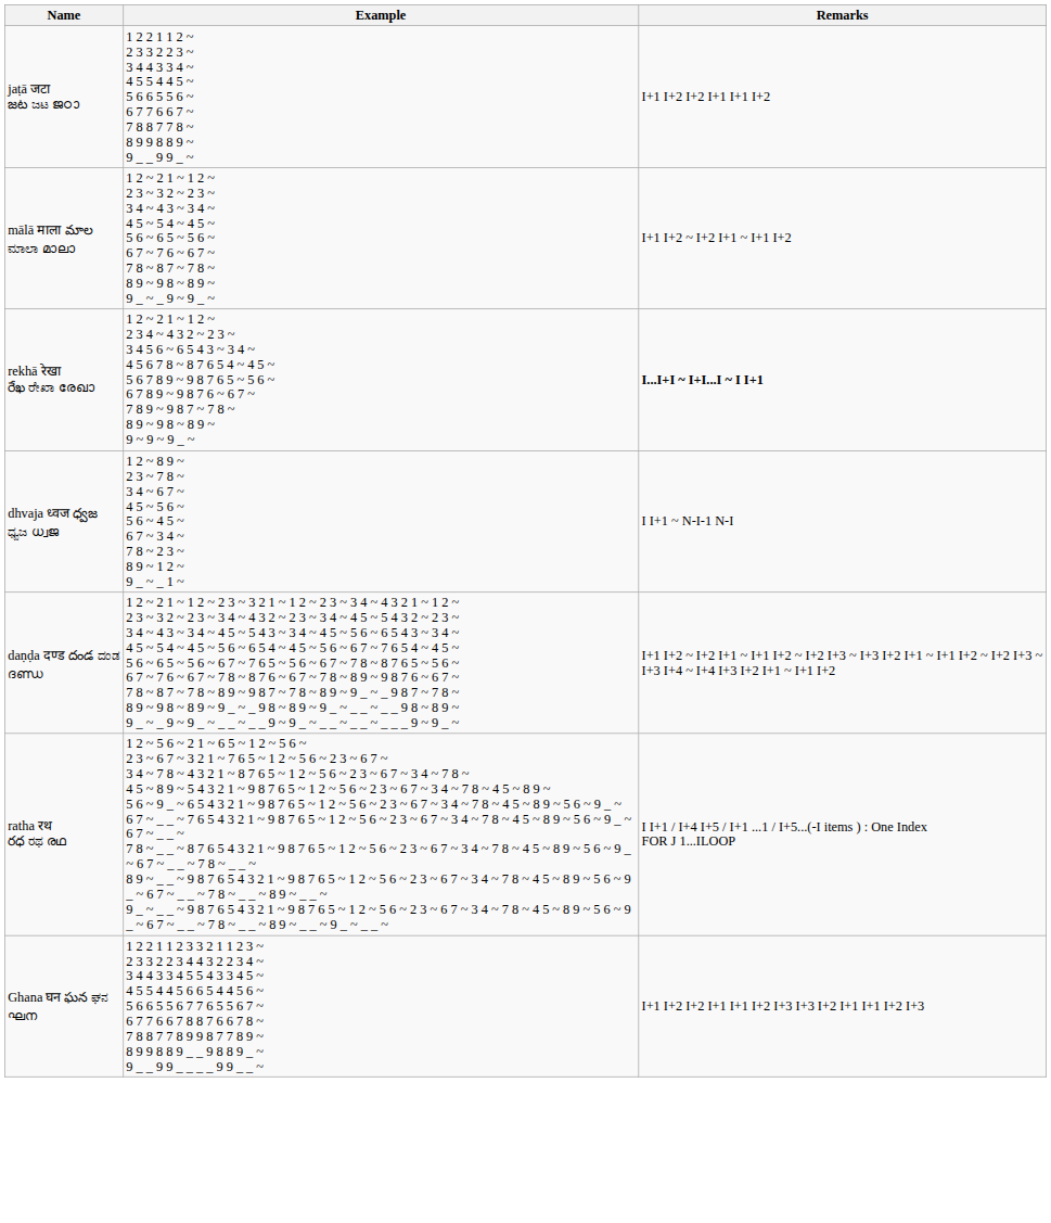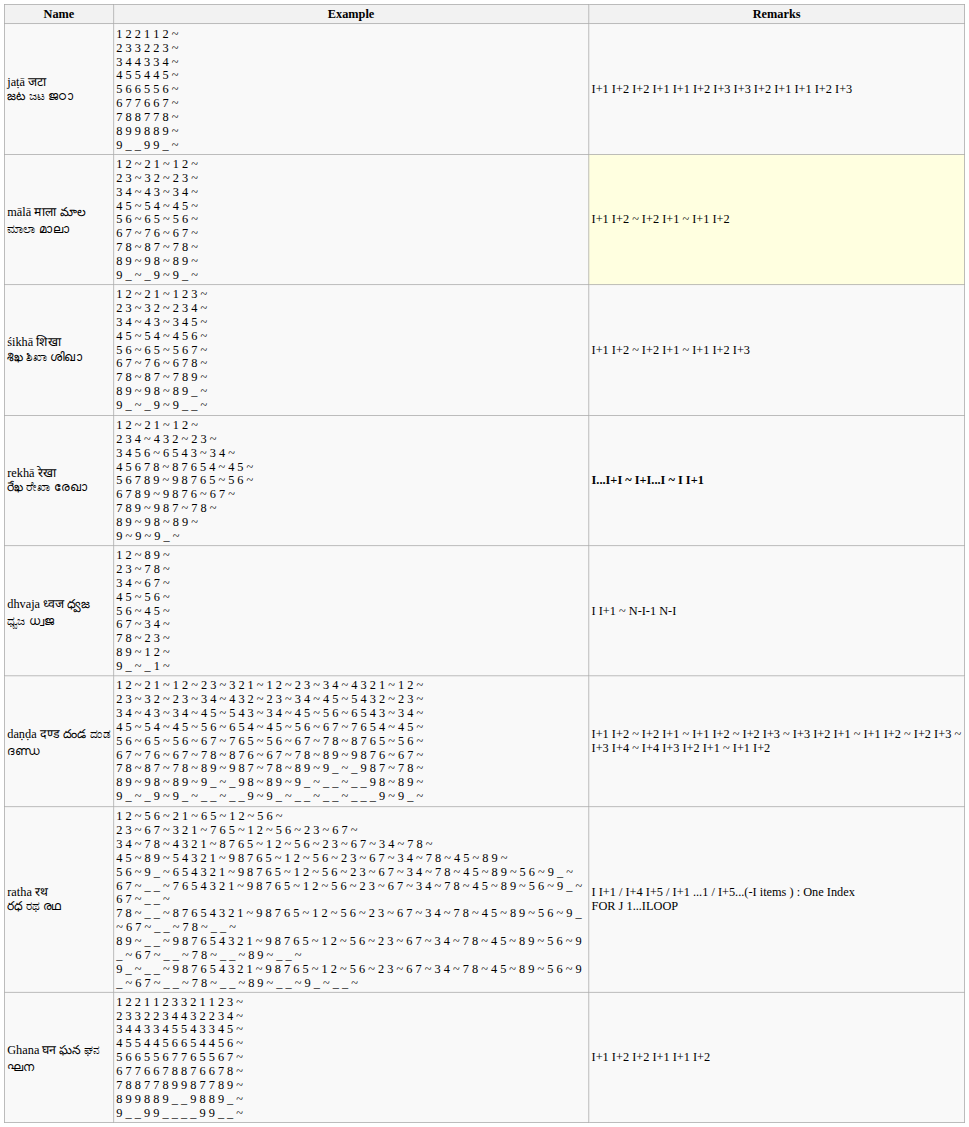jaṭā जटा జట ಜಟ ജഠാ | Remarks: I+1 I+2 I+2 I+1 I+1 I+2 -> I+1 I+2 I+2 I+1 I+1 I+2 I+3 I+3 I+2 I+1 I+1 I+2 I+3
mālā माला మాల ಮಾಲಾ മാലാ | Remarks: no background -> lightyellow background
+ row: śikhā शिखा శిఖ ಶಿಖಾ ശിഖാ | 1 2 ~ 2 1 ~ 1 2 3 ~ 2 3 ~ 3 2 ~ 2 3 4 ~ 3 4 ~ 4 3 ~ 3 4 5 ~ 4 5 ~ 5 4 ~ 4 5 6 ~ 5 6 ~ 6 5 ~ 5 6 7 ~ 6 7 ~ 7 6 ~ 6 7 8 ~ 7 8 ~ 8 7 ~ 7 8 9 ~ 8 9 ~ 9 8 ~ 8 9 _ ~ 9 _ ~ _ 9 ~ 9 _ _ ~ | I+1 I+2 ~ I+2 I+1 ~ I+1 I+2 I+3
Ghana घन ఘన ಘನ ഘന | Remarks: I+1 I+2 I+2 I+1 I+1 I+2 I+3 I+3 I+2 I+1 I+1 I+2 I+3 -> I+1 I+2 I+2 I+1 I+1 I+2
